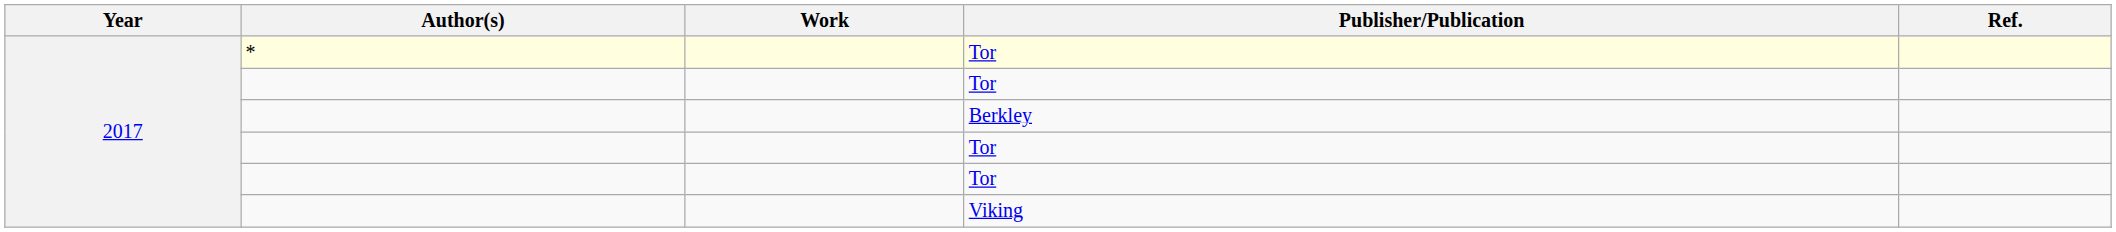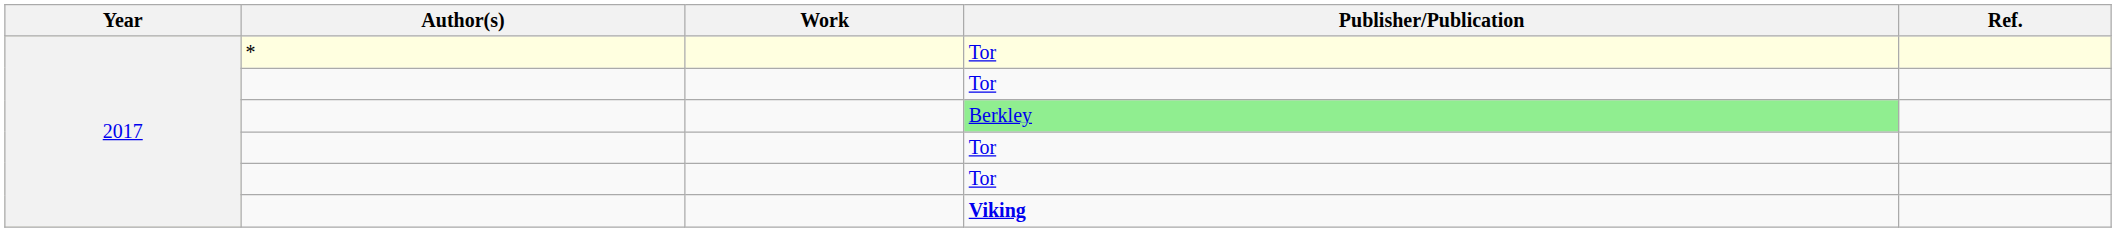Berkley | Publisher/Publication: no background -> lightgreen background
Viking | Publisher/Publication: normal -> bold
